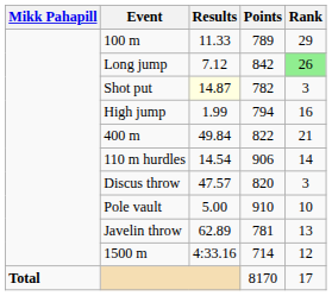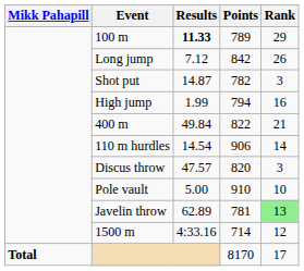100 m | Results: normal -> bold
Long jump | Rank: lightgreen background -> no background
Shot put | Results: lightyellow background -> no background
Javelin throw | Rank: no background -> lightgreen background
